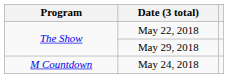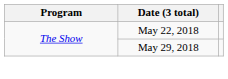- row: M Countdown | May 24, 2018
